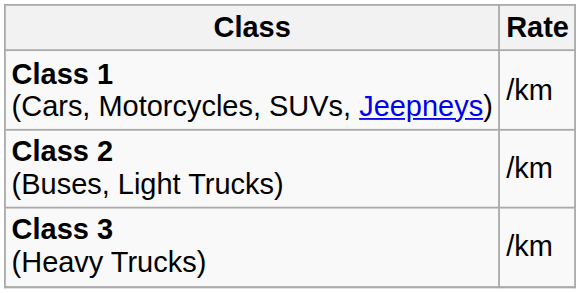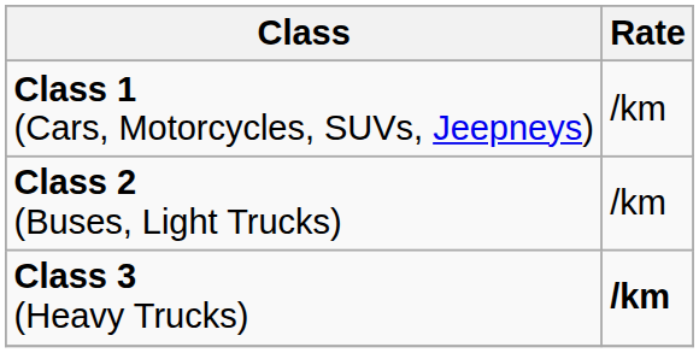Class 3 (Heavy Trucks) | Rate: normal -> bold
